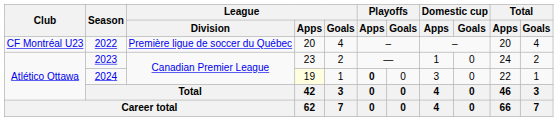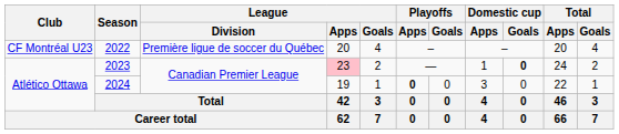2023 | League / Apps: no background -> pink background
2023 | Domestic cup / Goals: normal -> bold
2024 | League / Apps: lightyellow background -> no background
